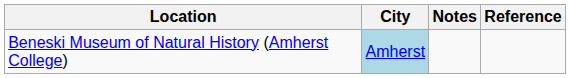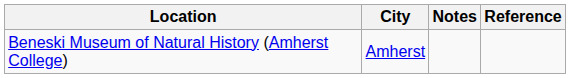Beneski Museum of Natural History (Amherst College) | City: lightblue background -> no background
